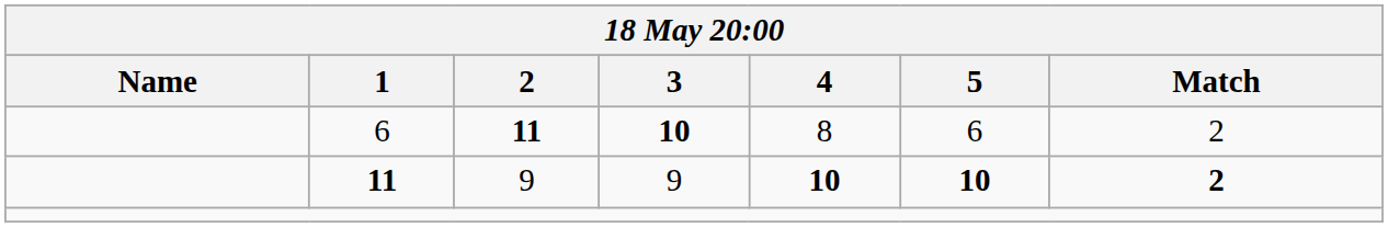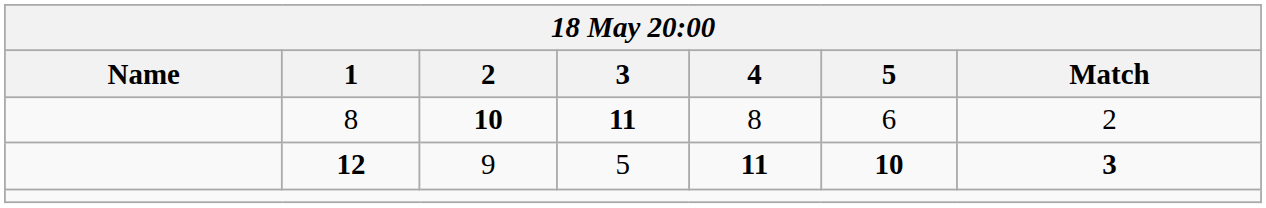row 3 | 1: 6 -> 8
row 3 | 2: 11 -> 10
row 3 | 3: 10 -> 11
row 4 | 1: 11 -> 12
row 4 | 3: 9 -> 5
row 4 | 4: 10 -> 11
row 4 | Match: 2 -> 3
